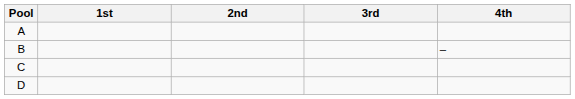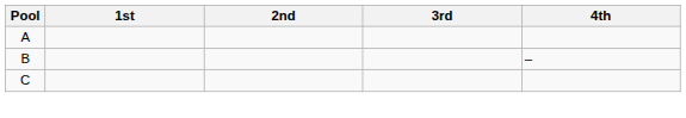- row: D
